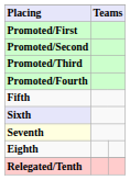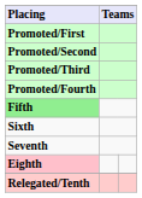Fifth | Placing: no background -> lightgreen background
Sixth | Placing: lavender background -> no background
Seventh | Placing: lightyellow background -> no background
Eighth | Placing: no background -> pink background
